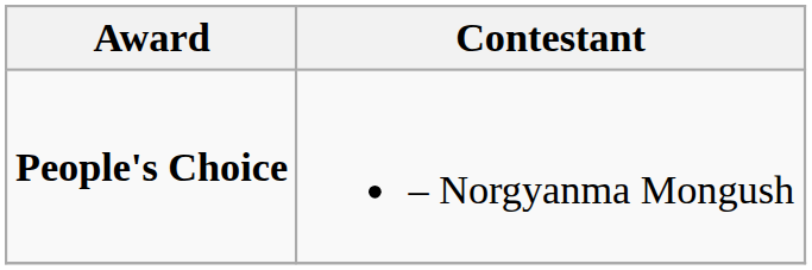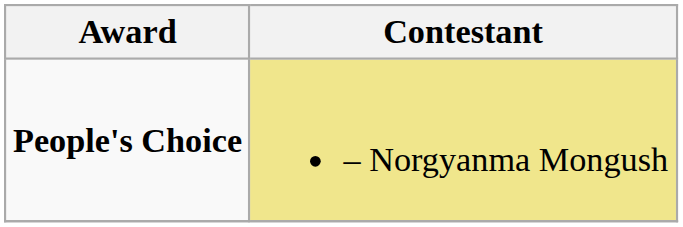People's Choice | Contestant: no background -> khaki background
